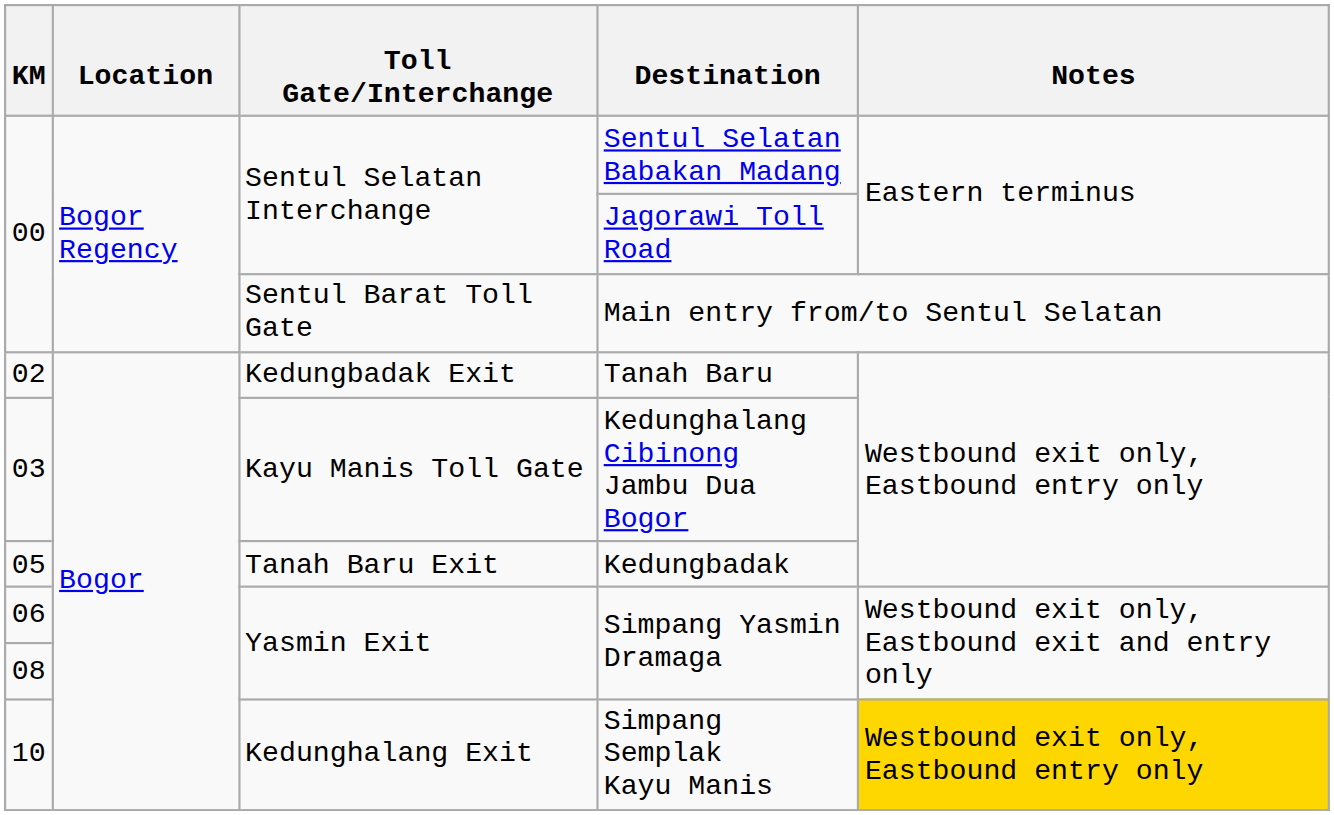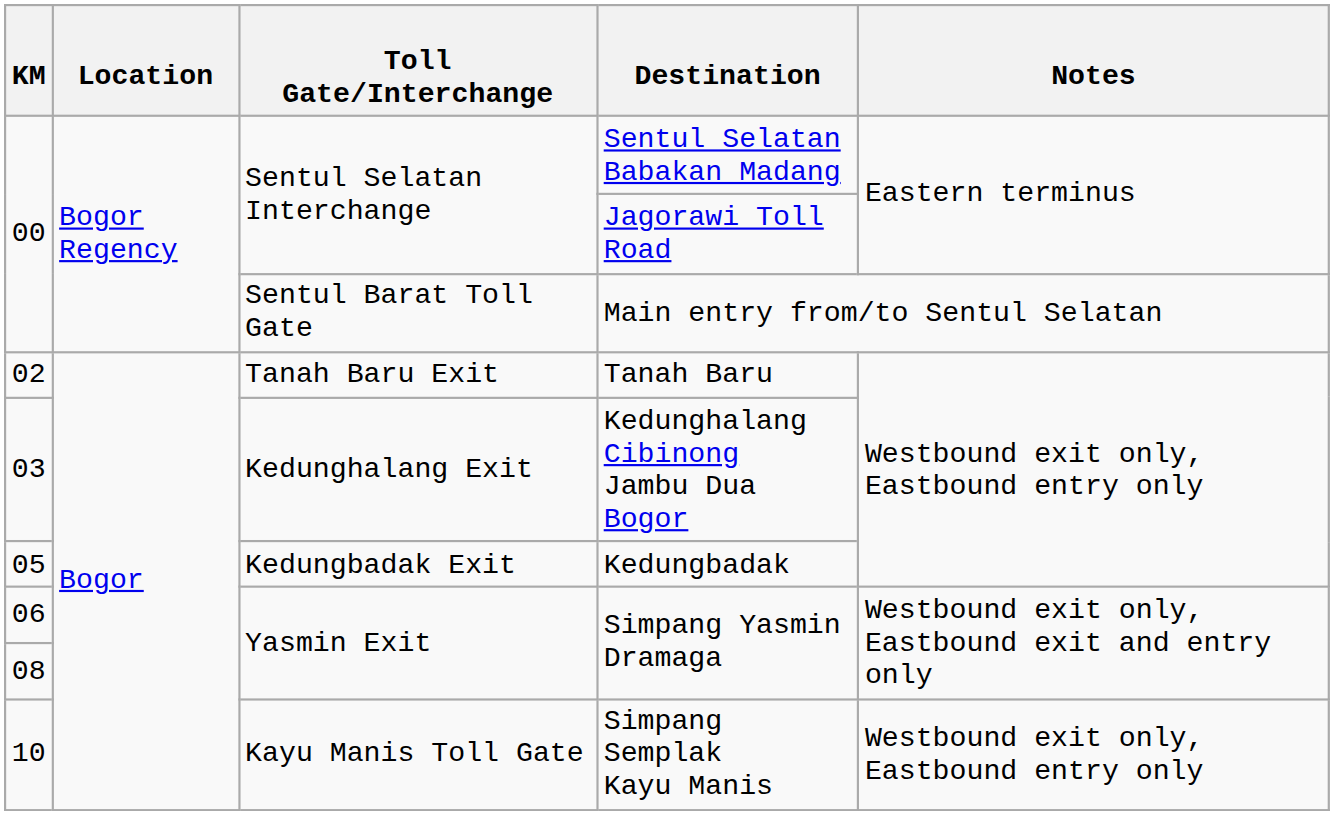Tanah Baru | Toll Gate/Interchange: Kedungbadak Exit -> Tanah Baru Exit
Kedunghalang Cibinong Jambu Dua Bogor | Toll Gate/Interchange: Kayu Manis Toll Gate -> Kedunghalang Exit
Kedungbadak | Toll Gate/Interchange: Tanah Baru Exit -> Kedungbadak Exit
Simpang Semplak Kayu Manis | Toll Gate/Interchange: Kedunghalang Exit -> Kayu Manis Toll Gate
Simpang Semplak Kayu Manis | Notes: gold background -> no background
